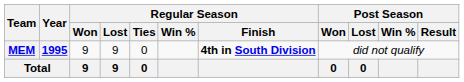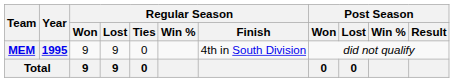MEM | Regular Season / Finish: bold -> normal
